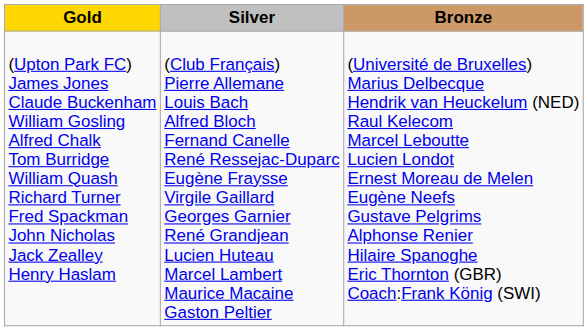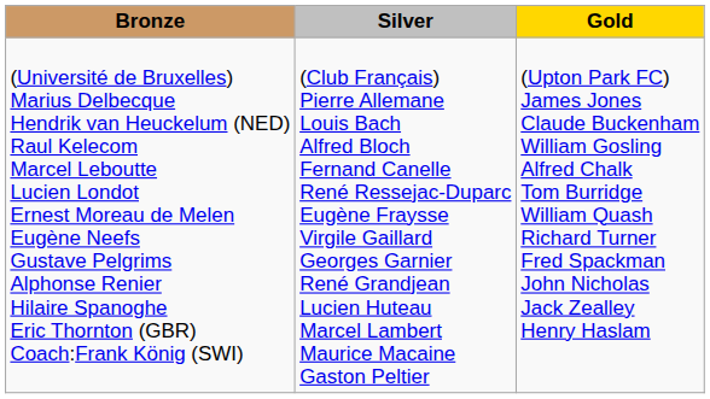columns swapped: Gold <-> Bronze
